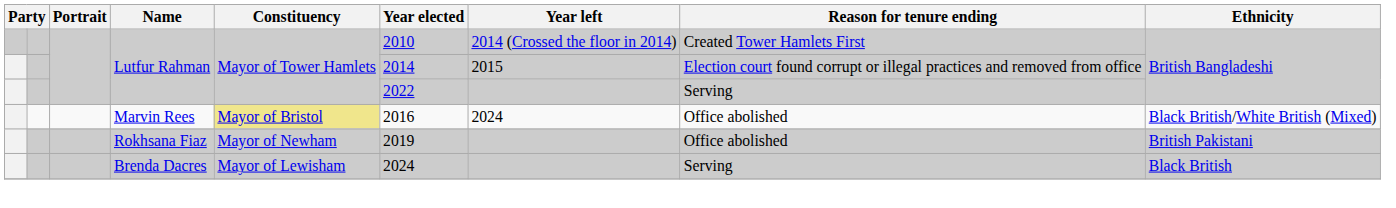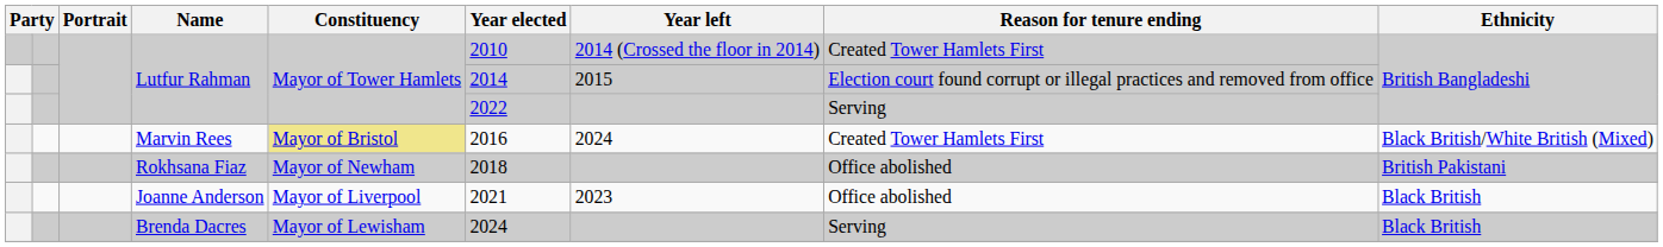Marvin Rees | Reason for tenure ending: Office abolished -> Created Tower Hamlets First
Rokhsana Fiaz | Year elected: 2019 -> 2018
+ row: Joanne Anderson | Mayor of Liverpool | 2021 | 2023 | Office abolished | Black British
